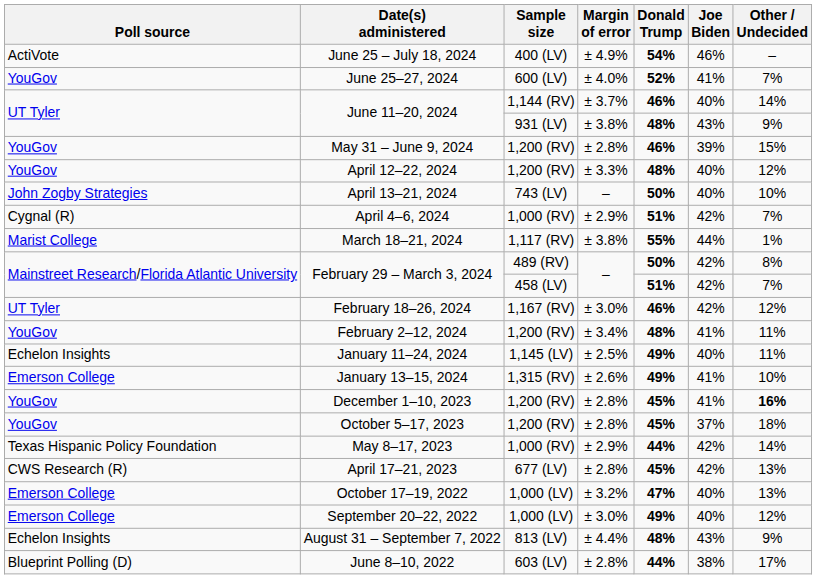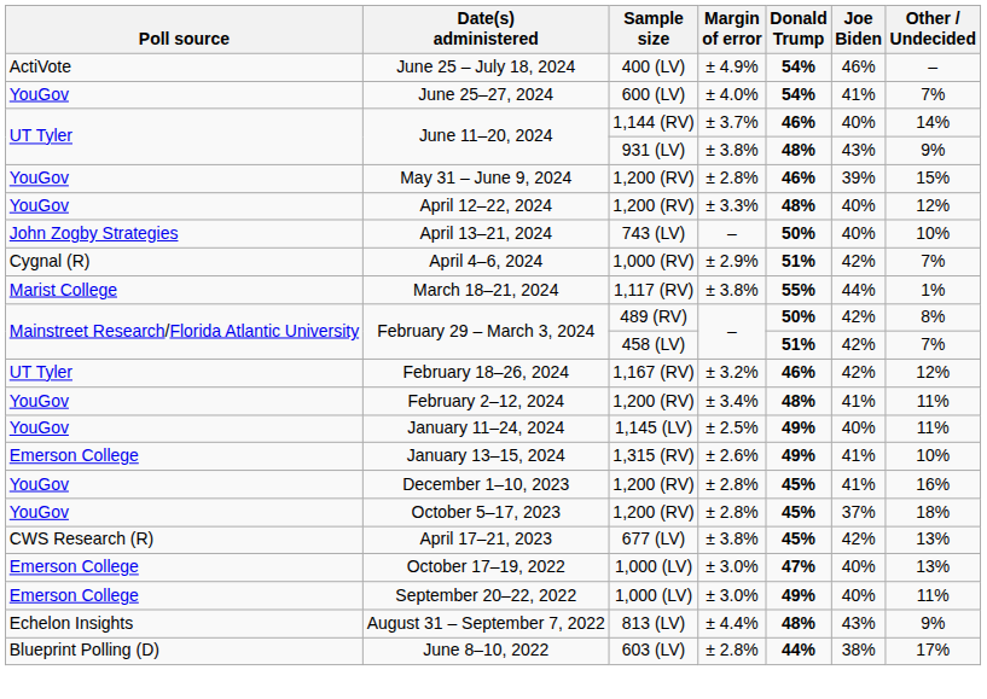June 25–27, 2024 | Donald Trump: 52% -> 54%
February 18–26, 2024 | Margin of error: ± 3.0% -> ± 3.2%
January 11–24, 2024 | Poll source: Echelon Insights -> YouGov
December 1–10, 2023 | Other / Undecided: bold -> normal
- row: Texas Hispanic Policy Foundation | May 8–17, 2023 | 1,000 (RV) | ± 2.9% | 44% | 42% | 14%
April 17–21, 2023 | Margin of error: ± 2.8% -> ± 3.8%
October 17–19, 2022 | Margin of error: ± 3.2% -> ± 3.0%
September 20–22, 2022 | Other / Undecided: 12% -> 11%
